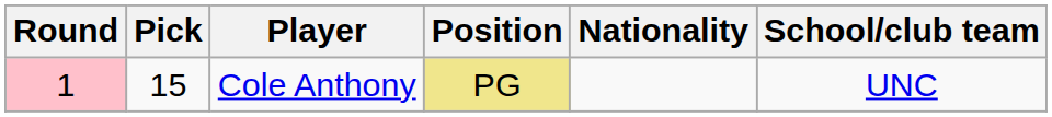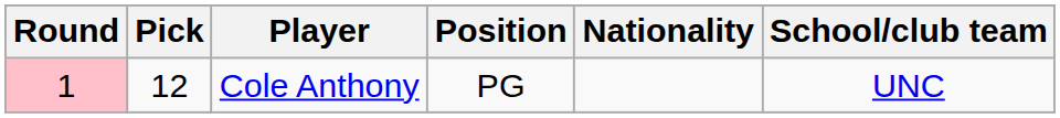Cole Anthony | Pick: 15 -> 12
Cole Anthony | Position: khaki background -> no background
